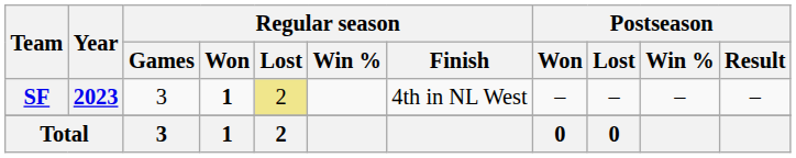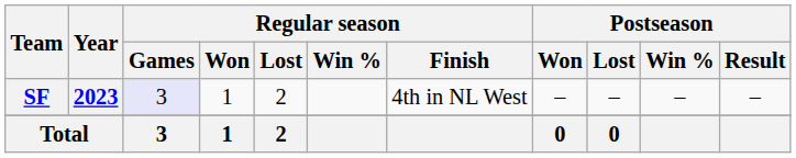SF | Regular season / Games: no background -> lavender background
SF | Regular season / Won: bold -> normal
SF | Regular season / Lost: khaki background -> no background
